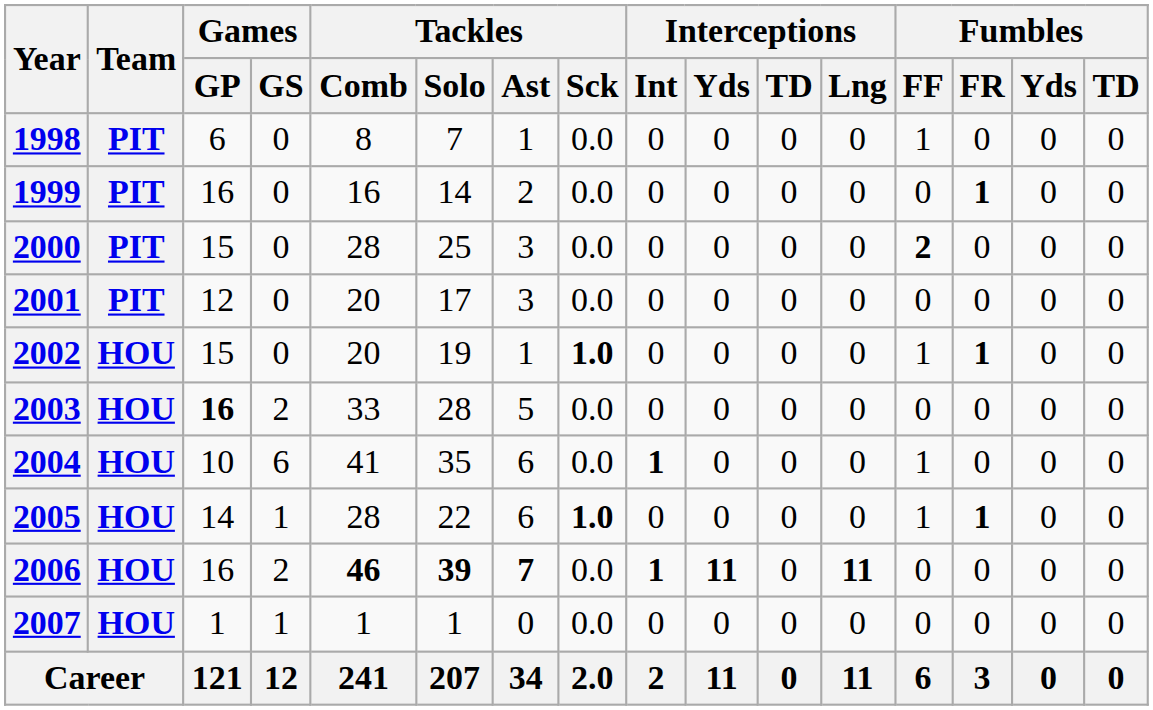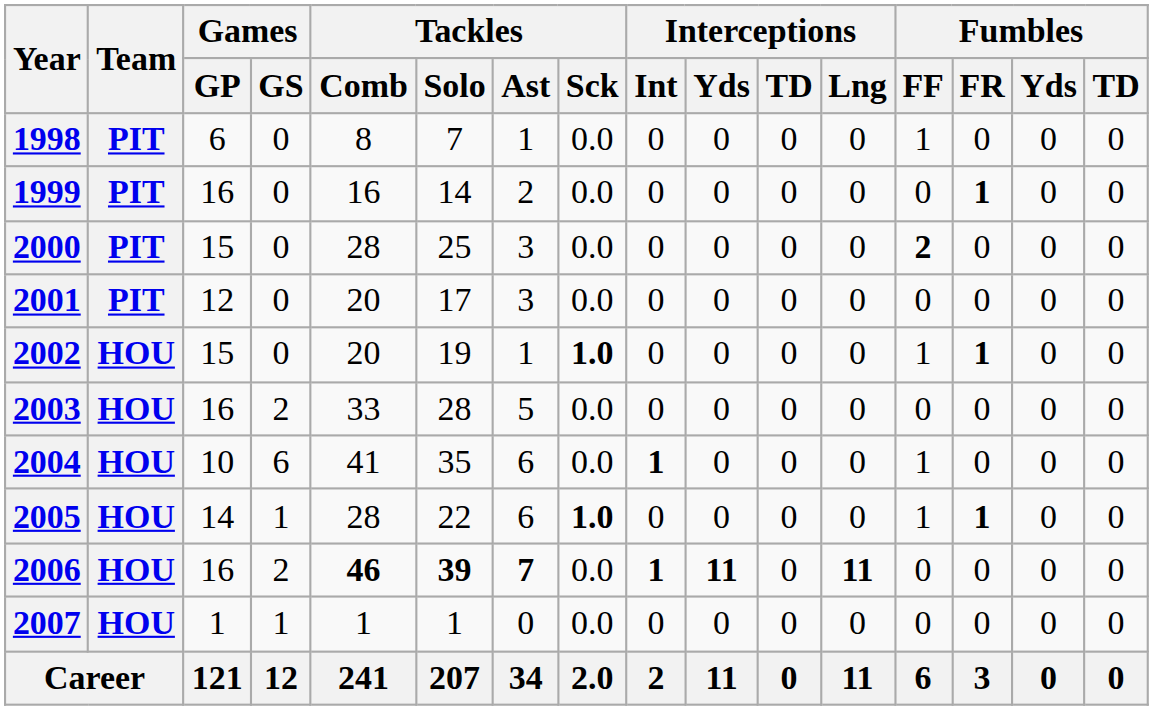2003 | Games / GP: bold -> normal
